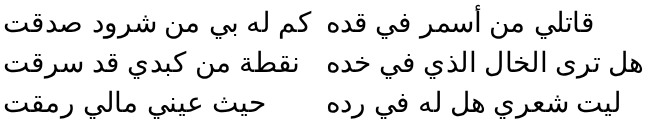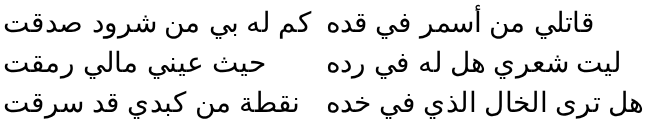rows swapped: نقطة من كبدي قد سرقت <-> حيث عيني مالي رمقت
